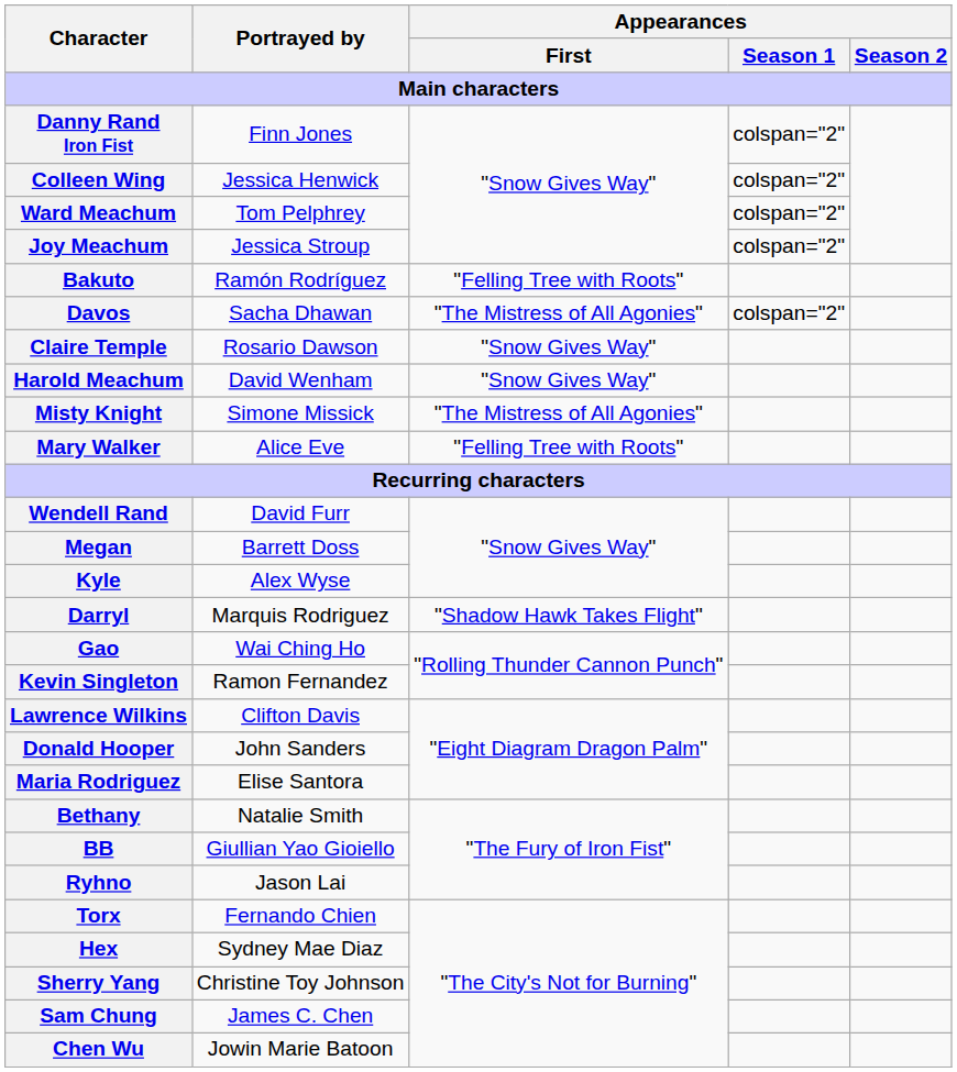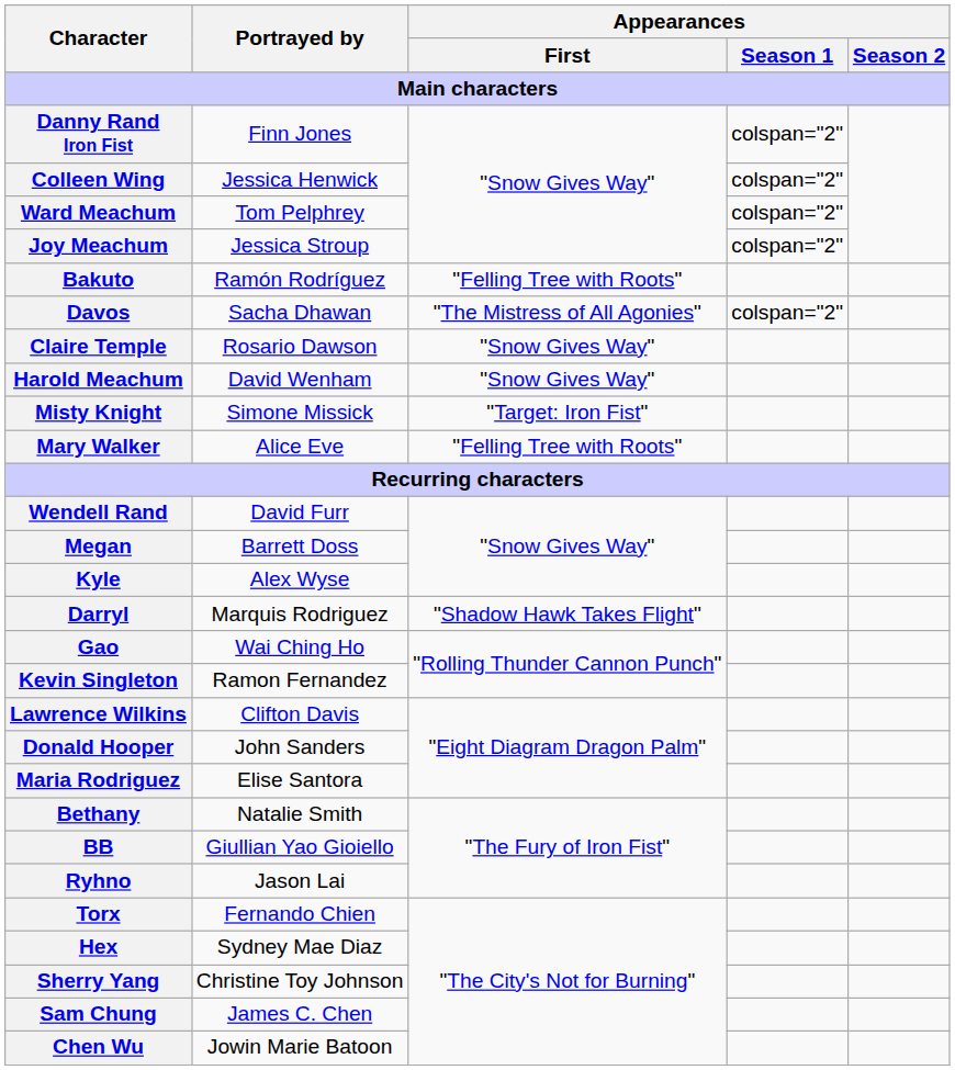Misty Knight | Appearances / First: "The Mistress of All Agonies" -> "Target: Iron Fist"
